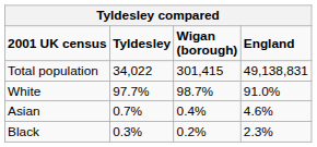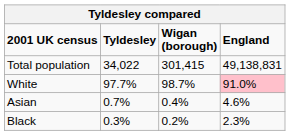White | column 4: no background -> pink background
